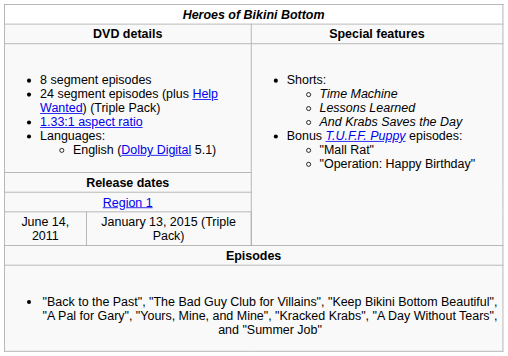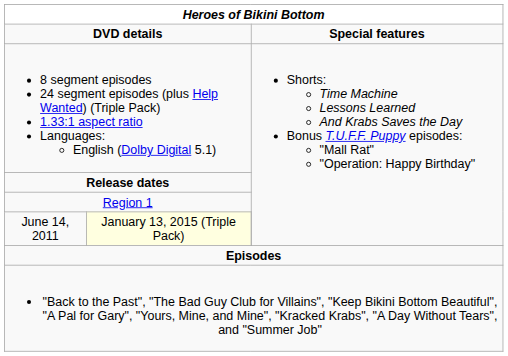June 14, 2011 | column 2: no background -> lightyellow background
